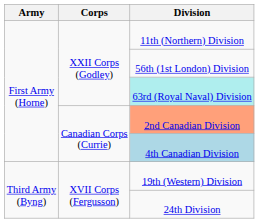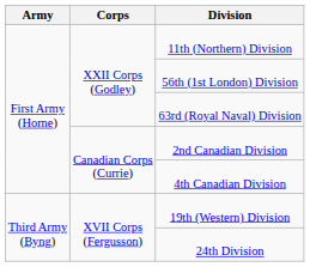63rd (Royal Naval) Division | Division: paleturquoise background -> no background
2nd Canadian Division | Division: lightsalmon background -> no background
4th Canadian Division | Division: lightblue background -> no background
